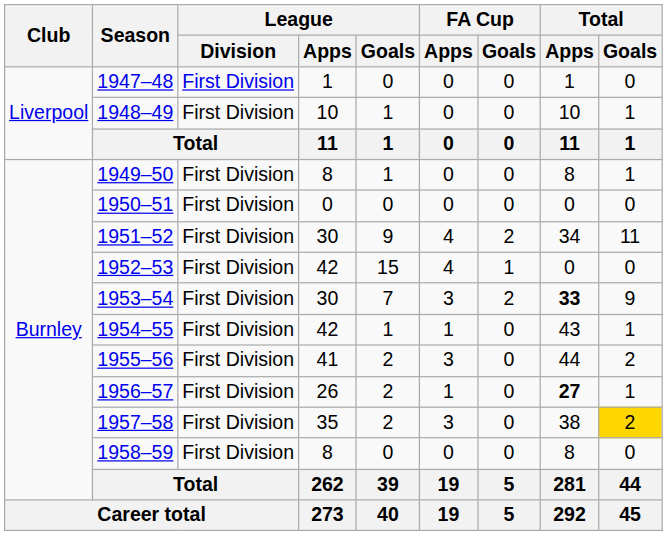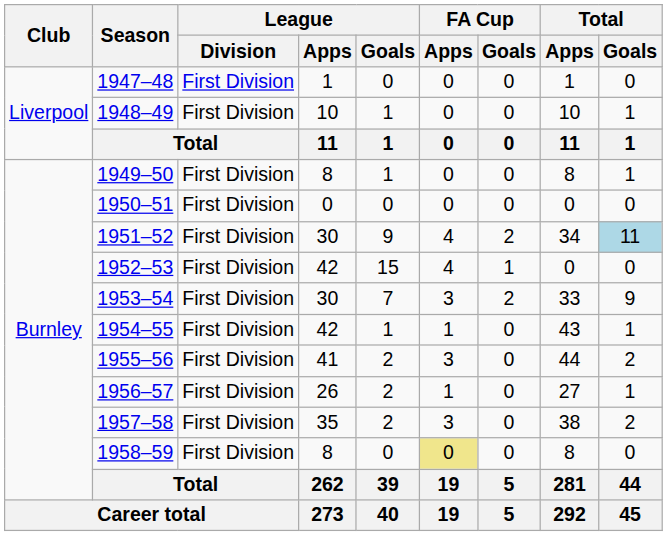1951–52 | Total / Goals: no background -> lightblue background
1953–54 | Total / Apps: bold -> normal
1956–57 | Total / Apps: bold -> normal
1957–58 | Total / Goals: gold background -> no background
1958–59 | FA Cup / Apps: no background -> khaki background
